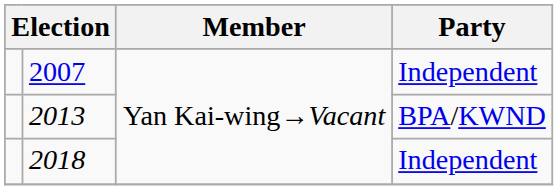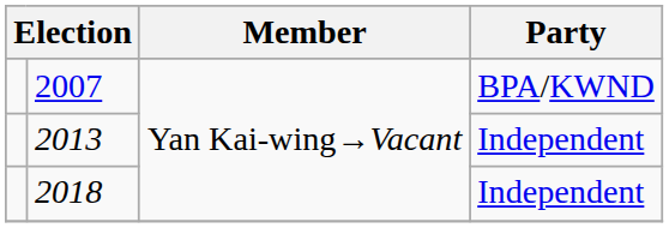2007 | Party: Independent -> BPA/KWND
2013 | Party: BPA/KWND -> Independent
